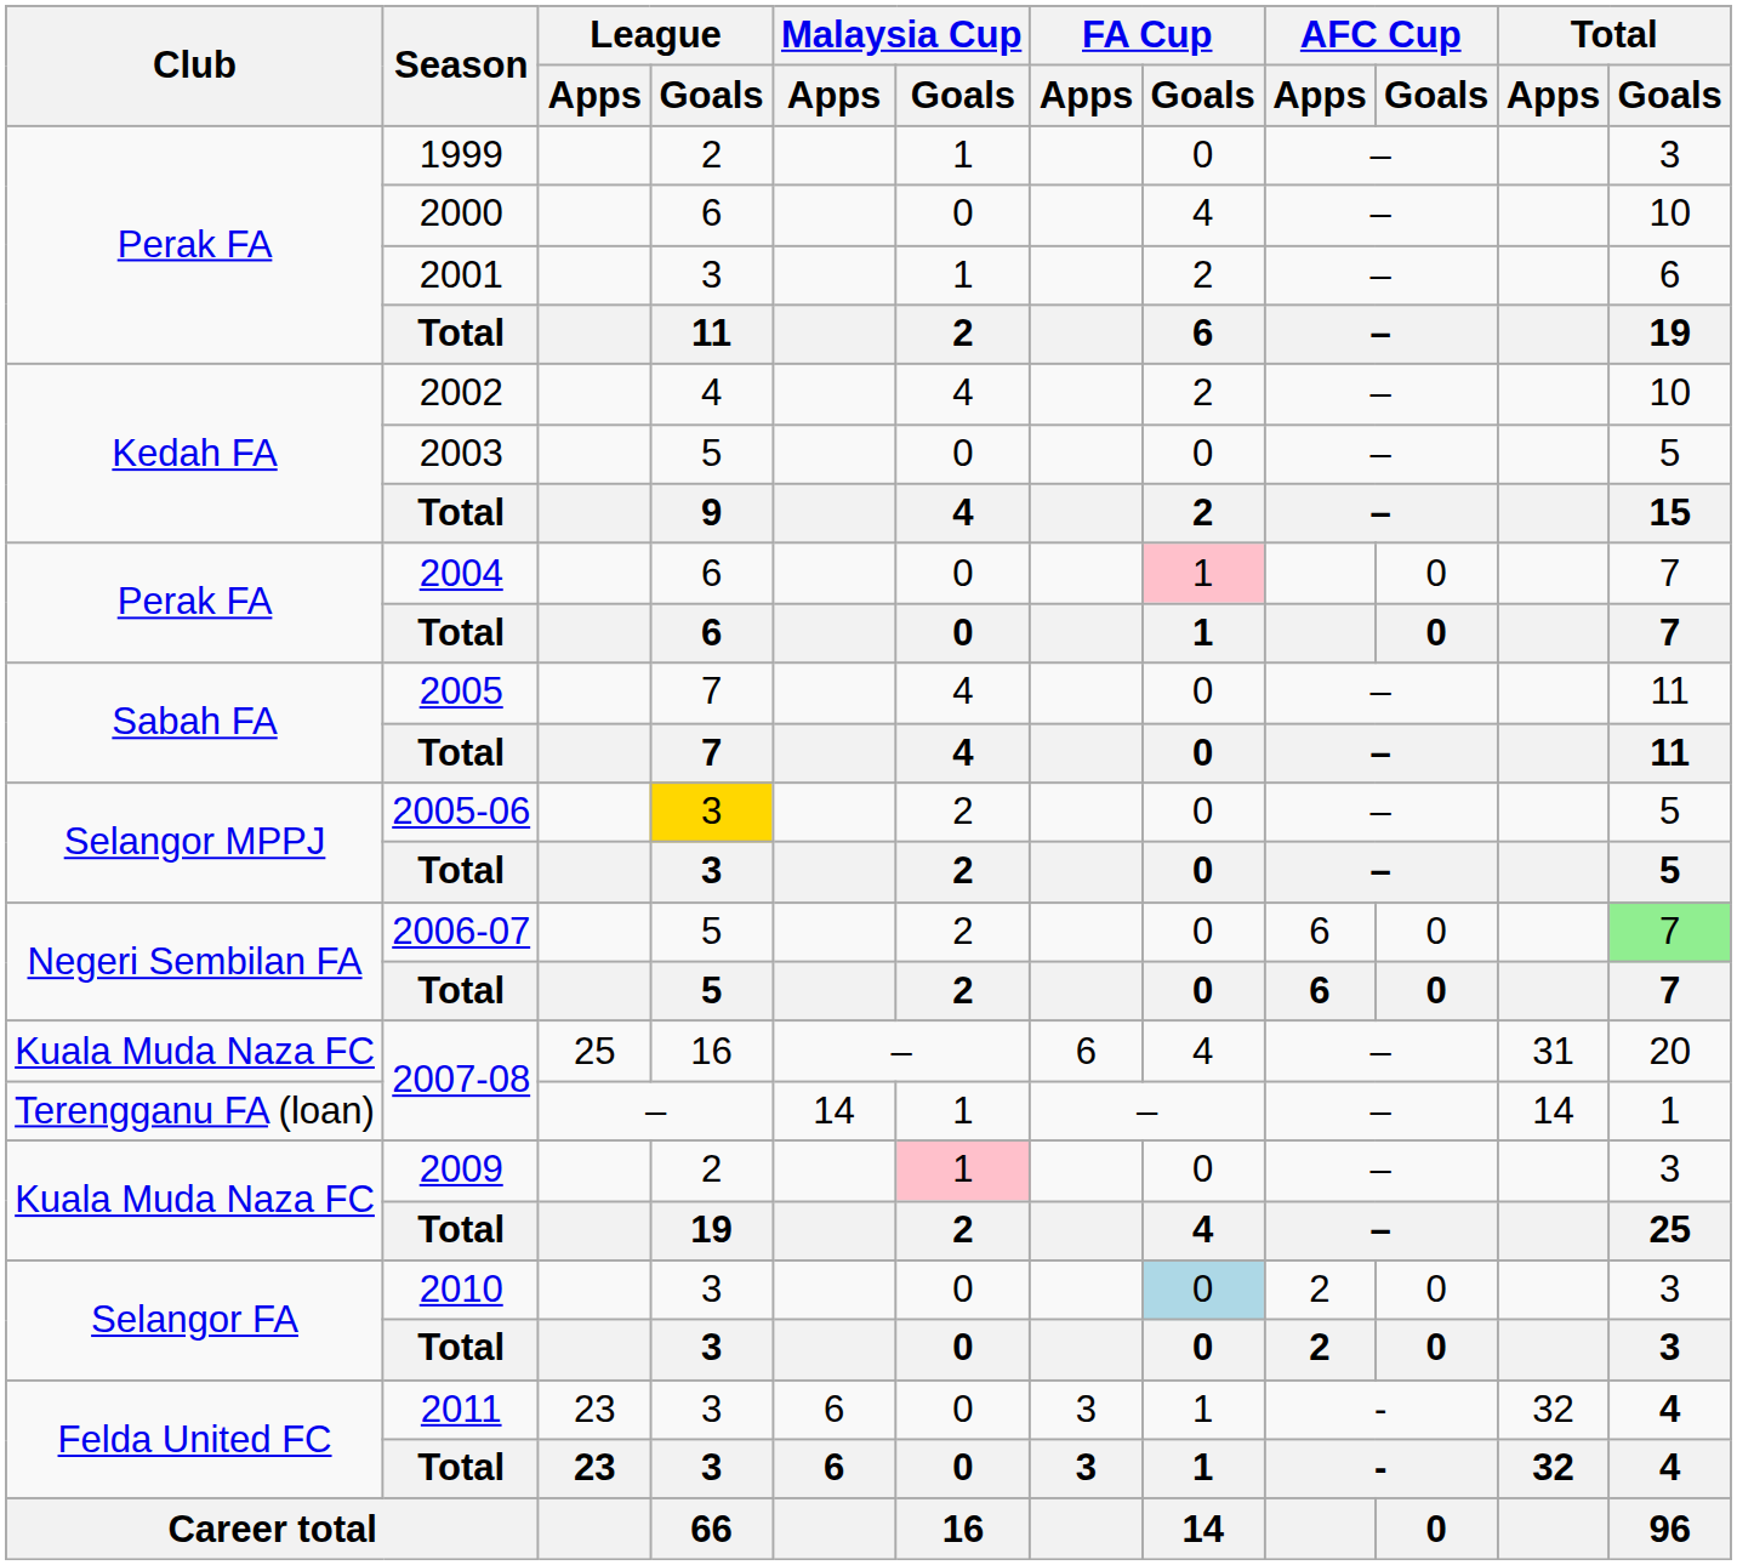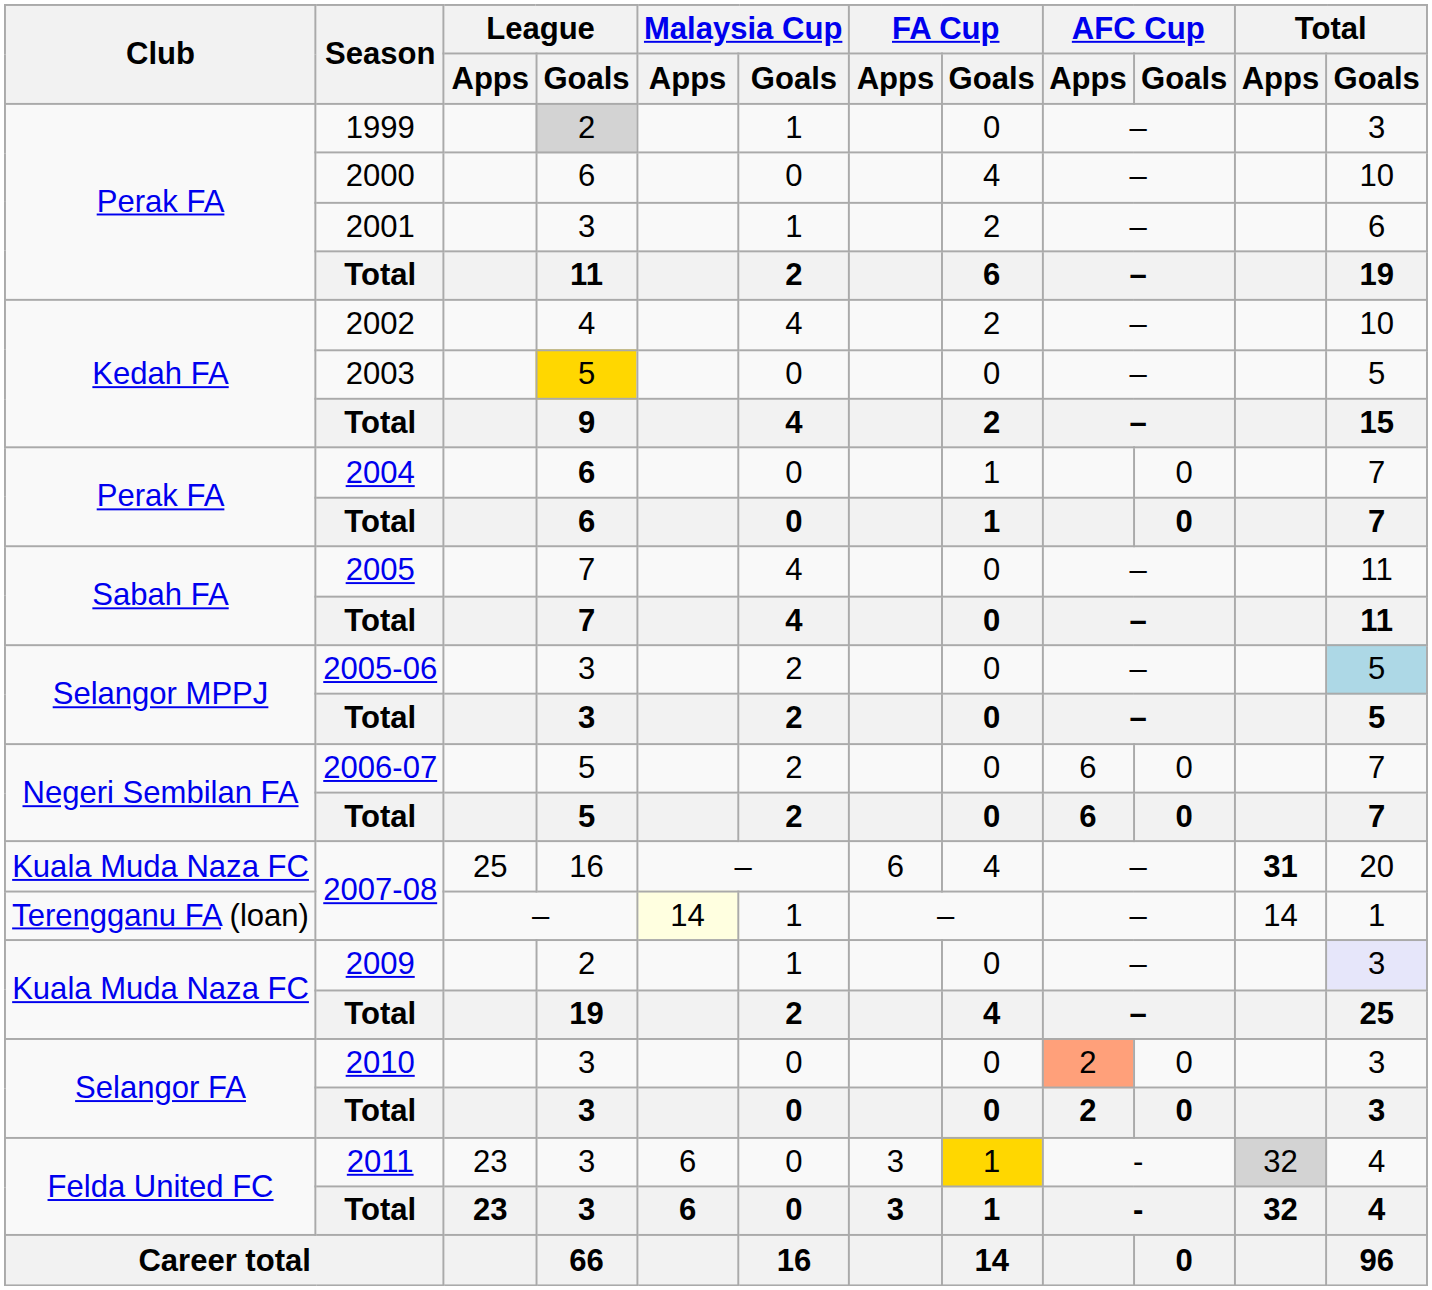1999 | League / Goals: no background -> lightgrey background
2003 | League / Goals: no background -> gold background
2004 | League / Goals: normal -> bold
2004 | FA Cup / Goals: pink background -> no background
2005-06 | League / Goals: gold background -> no background
2005-06 | Total / Goals: no background -> lightblue background
2006-07 | Total / Goals: lightgreen background -> no background
Kuala Muda Naza FC / 2007-08 | Total / Apps: normal -> bold
Terengganu FA (loan) / 2007-08 | Malaysia Cup / Apps: no background -> lightyellow background
2009 | Malaysia Cup / Goals: pink background -> no background
2009 | Total / Goals: no background -> lavender background
2010 | FA Cup / Goals: lightblue background -> no background
2010 | AFC Cup / Apps: no background -> lightsalmon background
2011 | FA Cup / Goals: no background -> gold background
2011 | Total / Apps: no background -> lightgrey background
2011 | Total / Goals: bold -> normal
